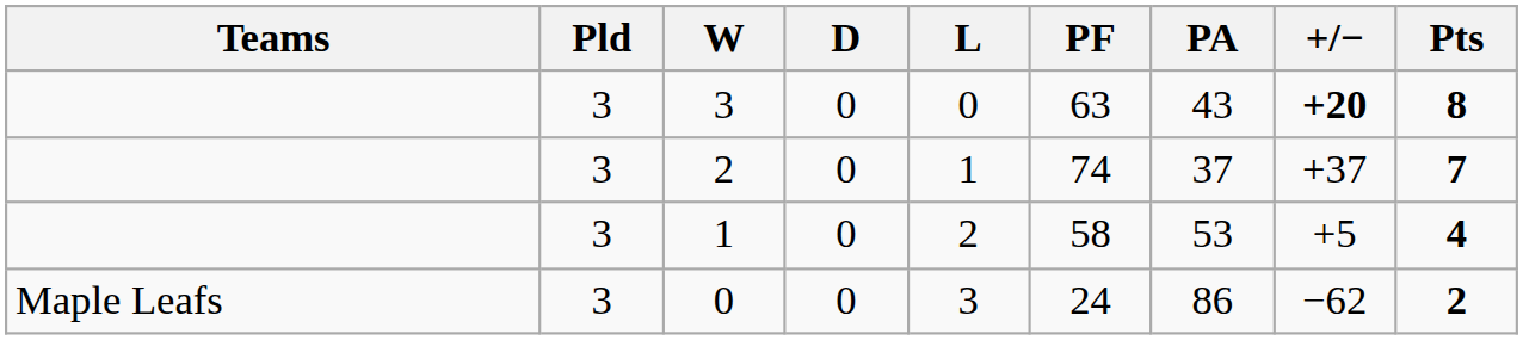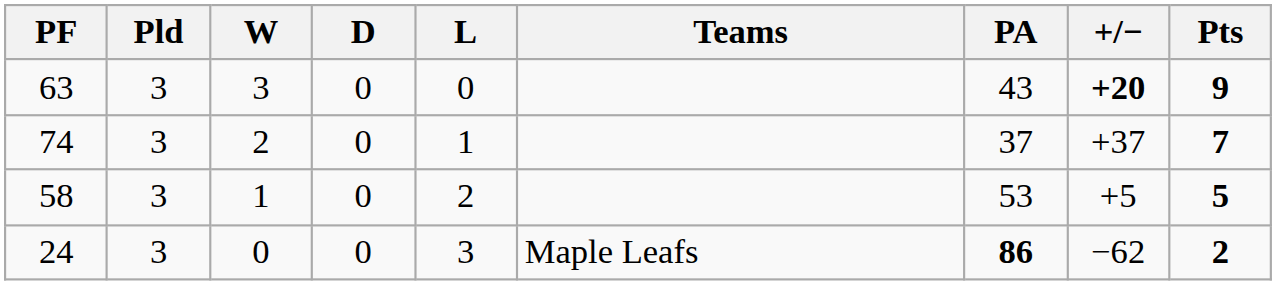columns swapped: Teams <-> PF
row 2 | Pts: 8 -> 9
row 4 | Pts: 4 -> 5
row 5 | PA: normal -> bold
